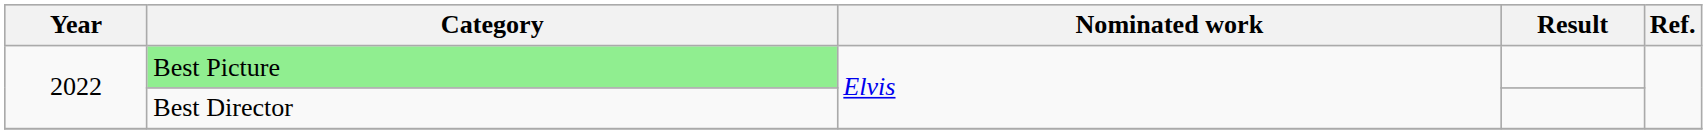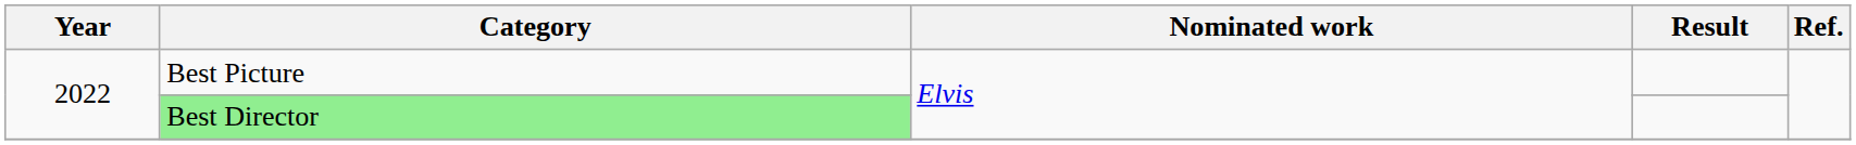Best Picture | Category: lightgreen background -> no background
Best Director | Category: no background -> lightgreen background
